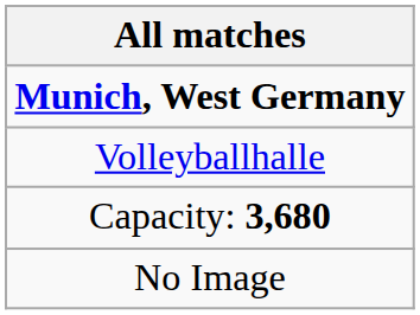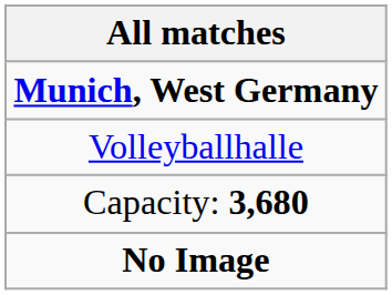row 5 | column 1: normal -> bold
